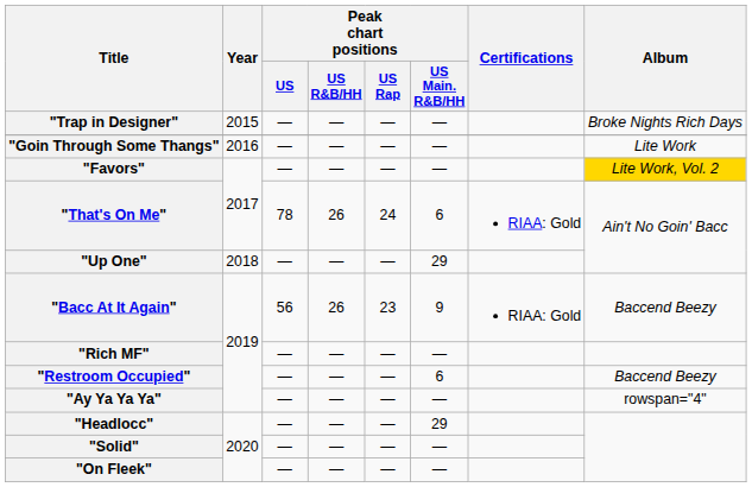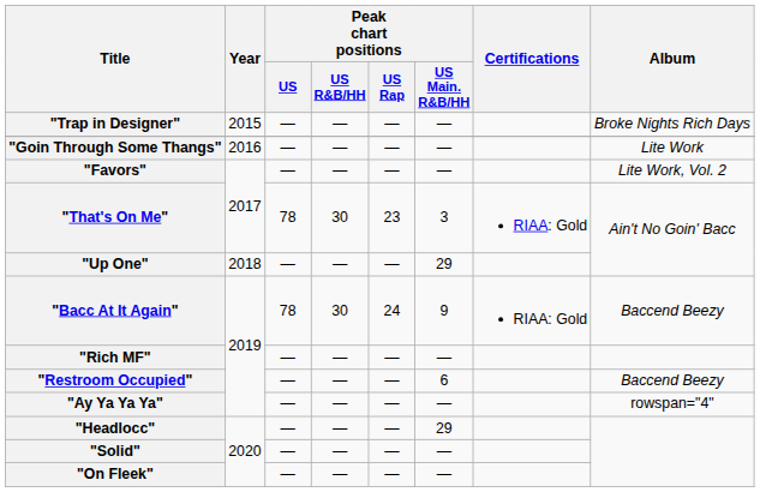"Favors" | Album: gold background -> no background
"That's On Me" | Peak chart positions / US R&B/HH: 26 -> 30
"That's On Me" | Peak chart positions / US Rap: 24 -> 23
"That's On Me" | Peak chart positions / US Main. R&B/HH: 6 -> 3
"Bacc At It Again" | Peak chart positions / US: 56 -> 78
"Bacc At It Again" | Peak chart positions / US R&B/HH: 26 -> 30
"Bacc At It Again" | Peak chart positions / US Rap: 23 -> 24
